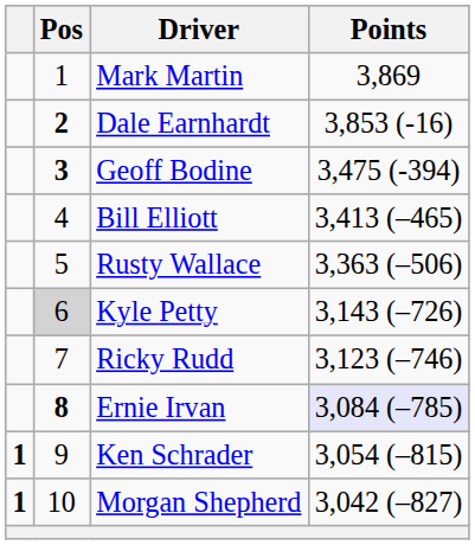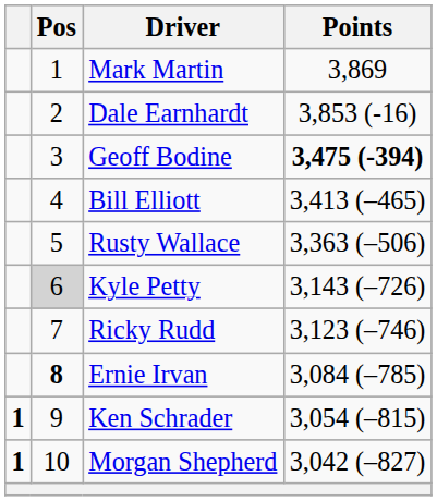Dale Earnhardt | Pos: bold -> normal
Geoff Bodine | Pos: bold -> normal
Geoff Bodine | Points: normal -> bold
Ernie Irvan | Points: lavender background -> no background
